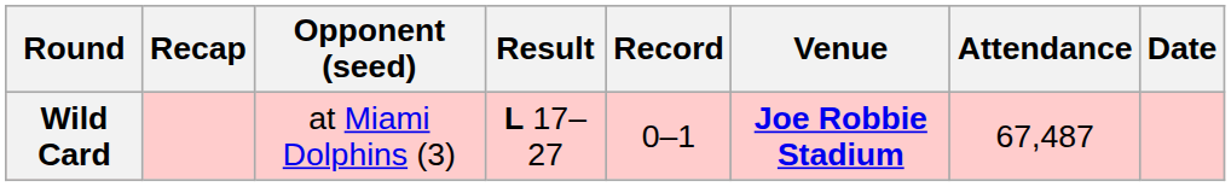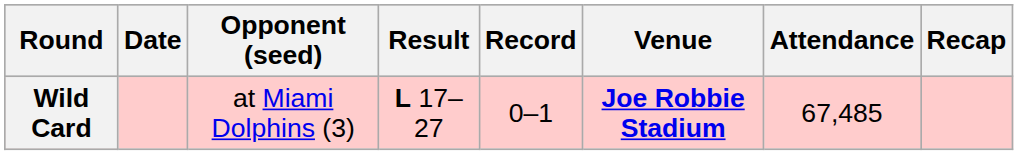columns swapped: Date <-> Recap
Wild Card | Attendance: 67,487 -> 67,485
